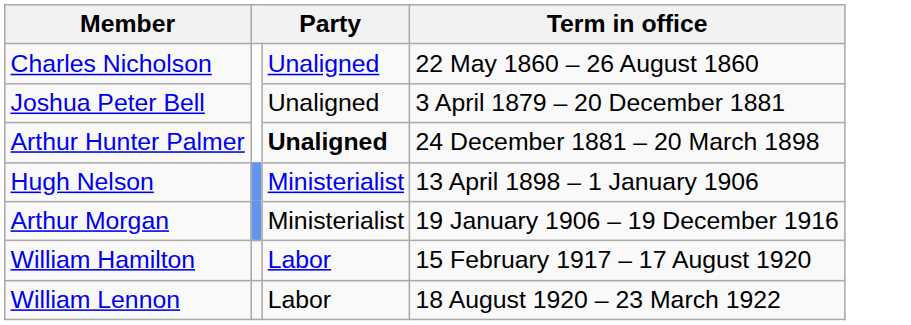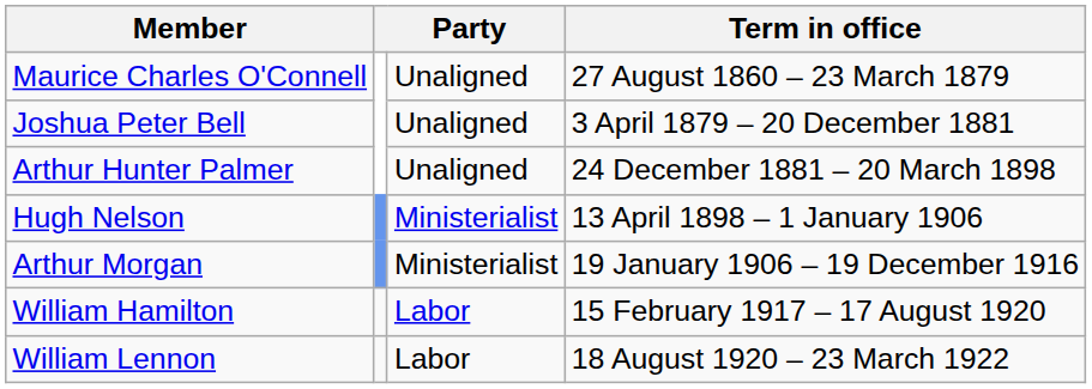- row: Charles Nicholson | Unaligned | 22 May 1860 – 26 August 1860
+ row: Maurice Charles O'Connell | Unaligned | 27 August 1860 – 23 March 1879
Arthur Hunter Palmer | column 3: bold -> normal
